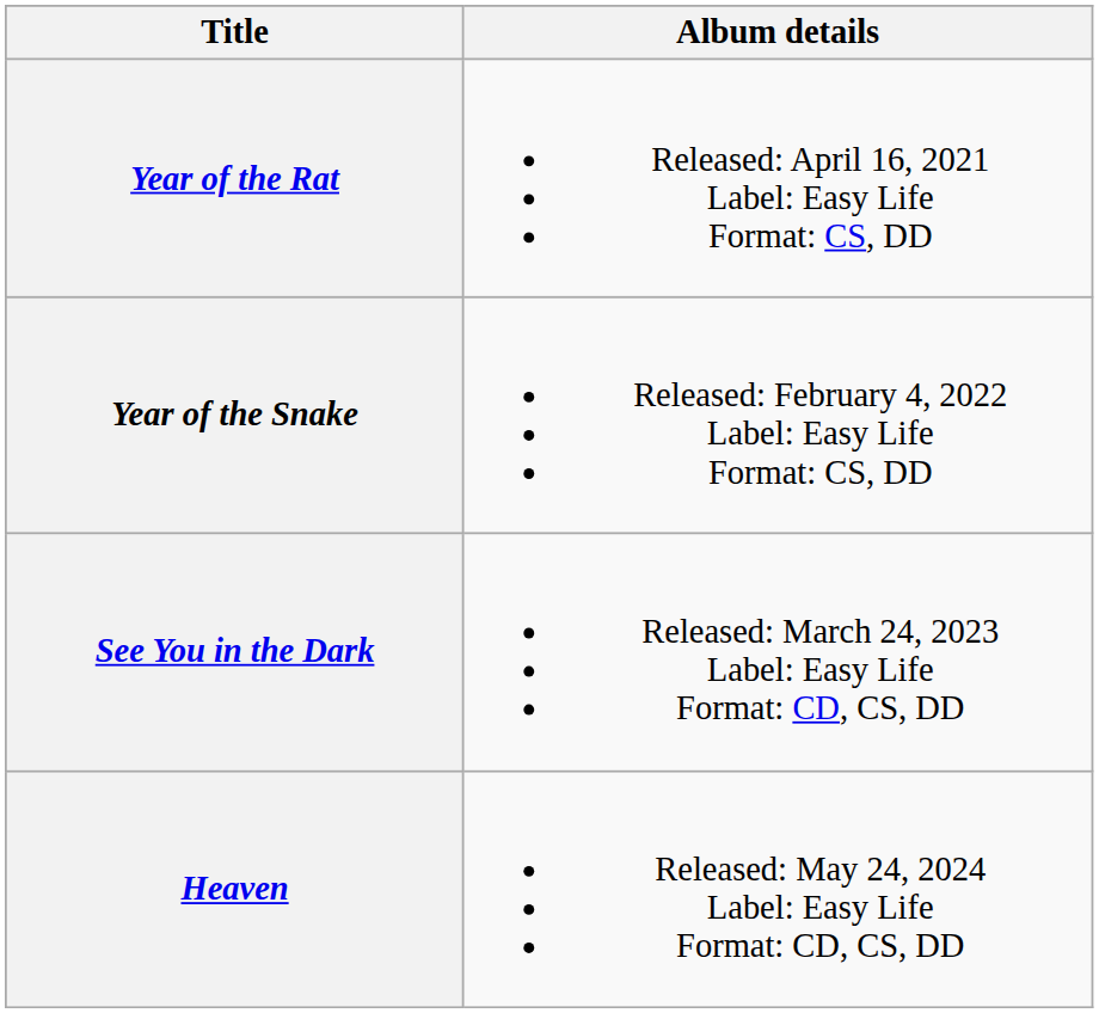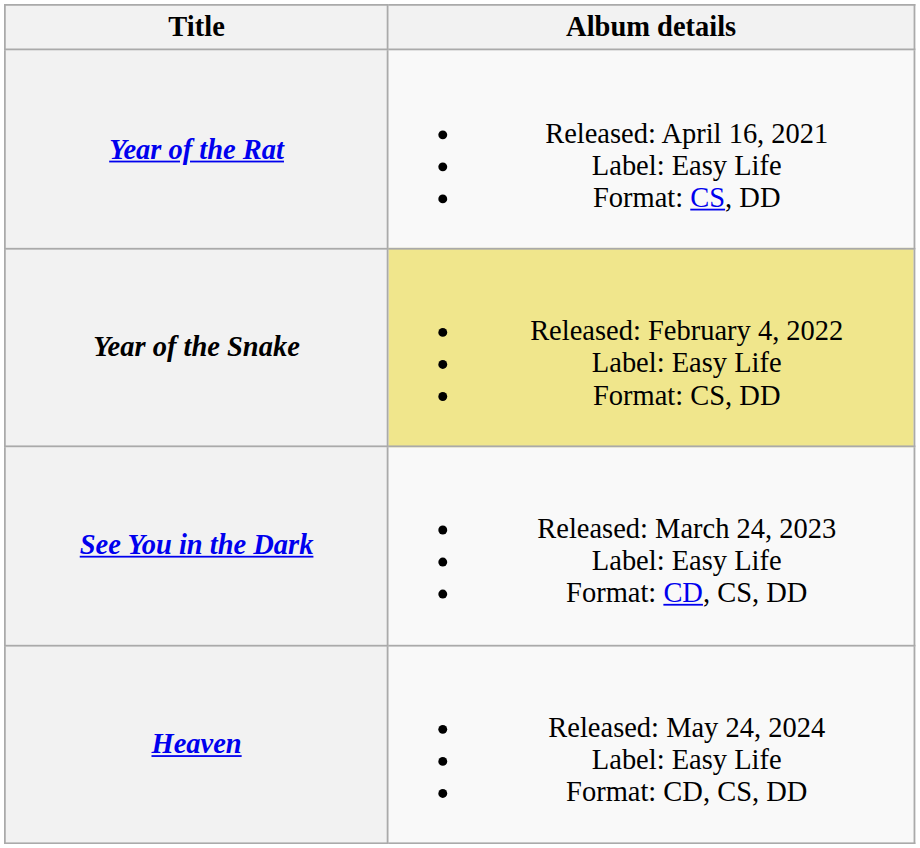Year of the Snake | Album details: no background -> khaki background
